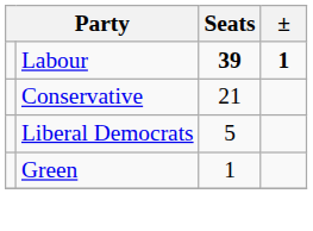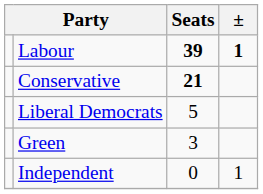Conservative | Seats: normal -> bold
Green | Seats: 1 -> 3
+ row: Independent | 0 | 1
